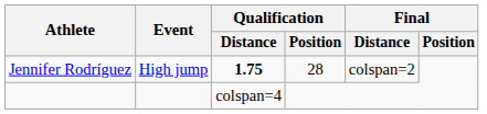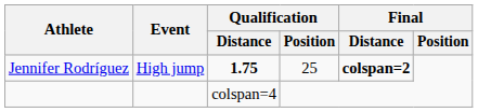Jennifer Rodríguez | Qualification / Position: 28 -> 25
Jennifer Rodríguez | Final / Distance: normal -> bold
